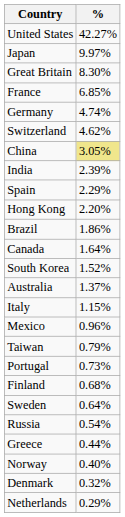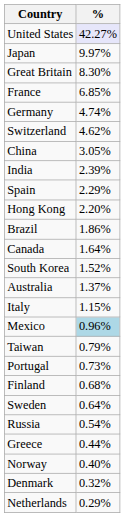United States | %: no background -> lavender background
China | %: khaki background -> no background
Mexico | %: no background -> lightblue background
